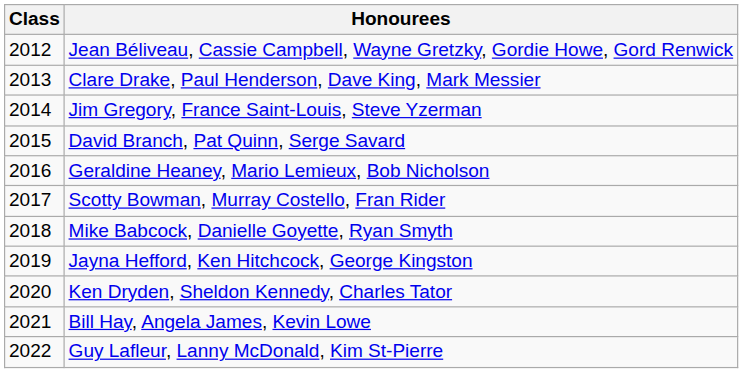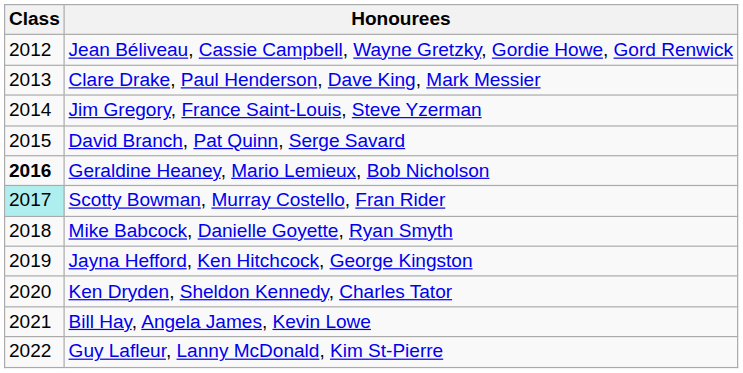Geraldine Heaney, Mario Lemieux, Bob Nicholson | Class: normal -> bold
Scotty Bowman, Murray Costello, Fran Rider | Class: no background -> paleturquoise background
